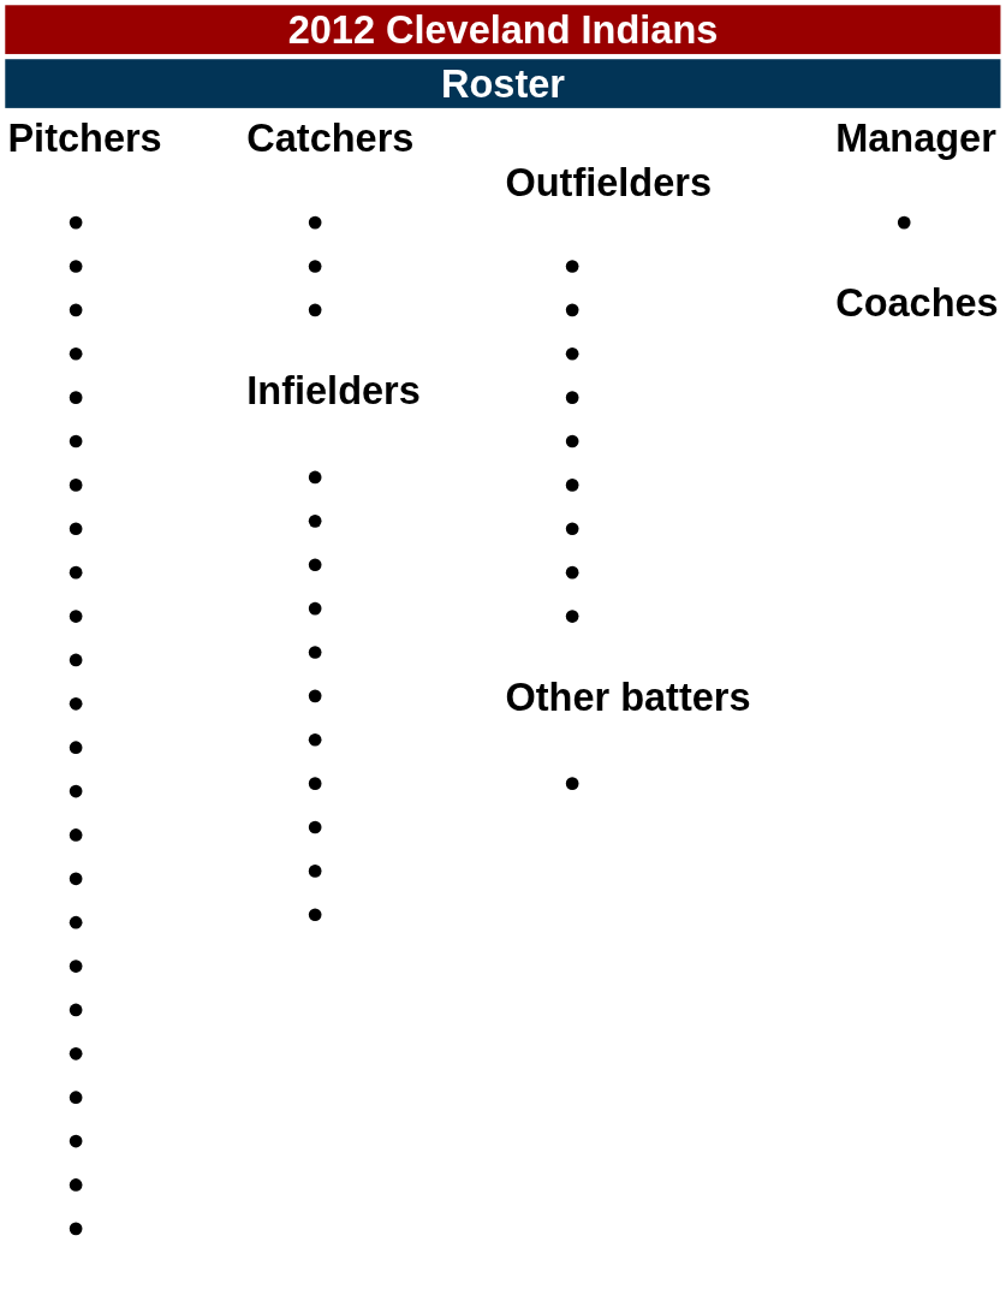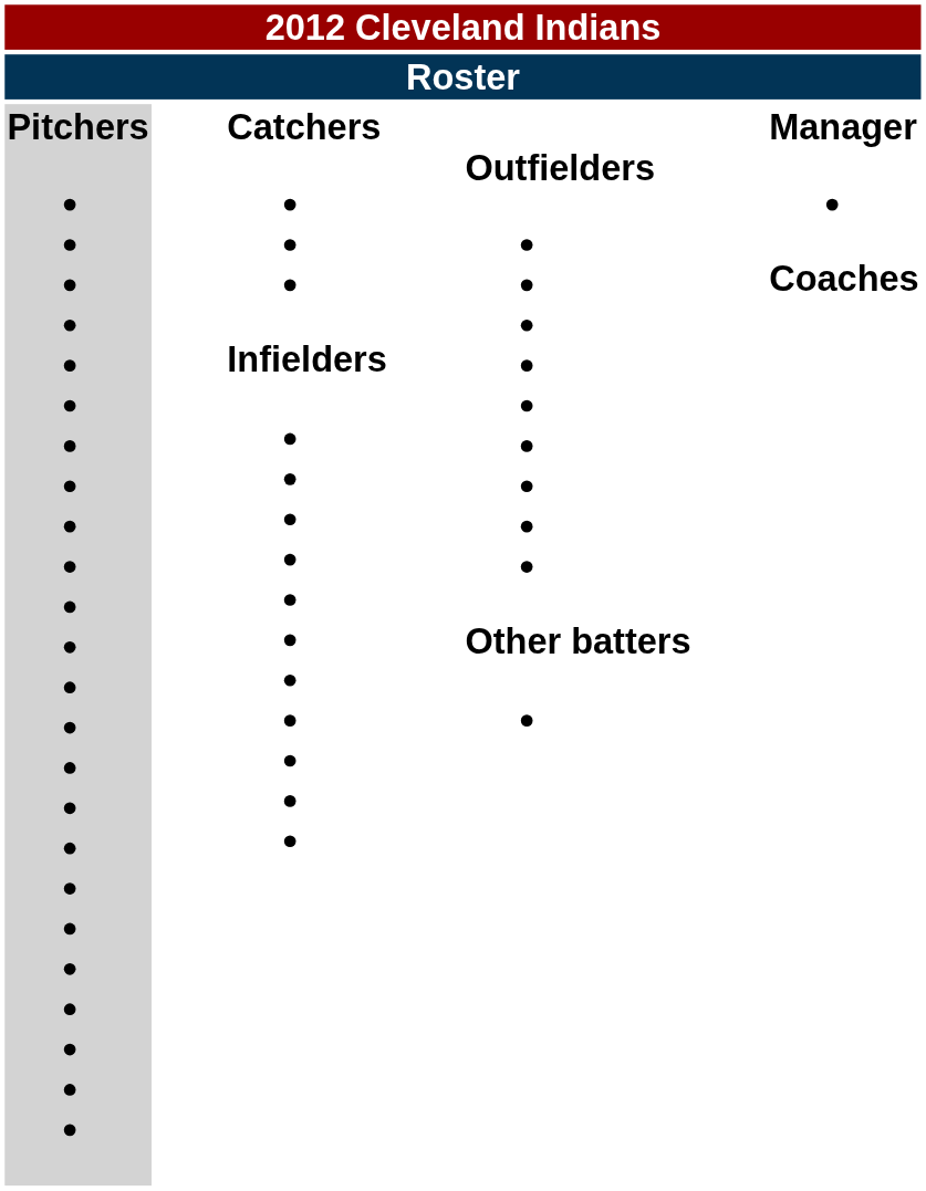Pitchers | column 1: no background -> lightgrey background
